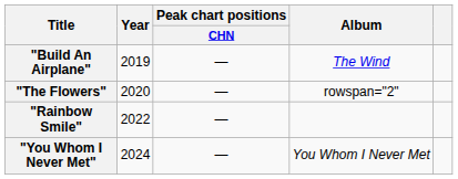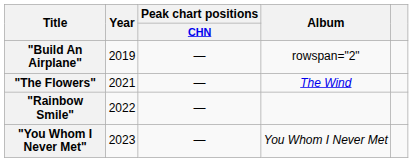"Build An Airplane" | Album: The Wind -> rowspan="2"
"The Flowers" | Year: 2020 -> 2021
"The Flowers" | Album: rowspan="2" -> The Wind
"You Whom I Never Met" | Year: 2024 -> 2023
